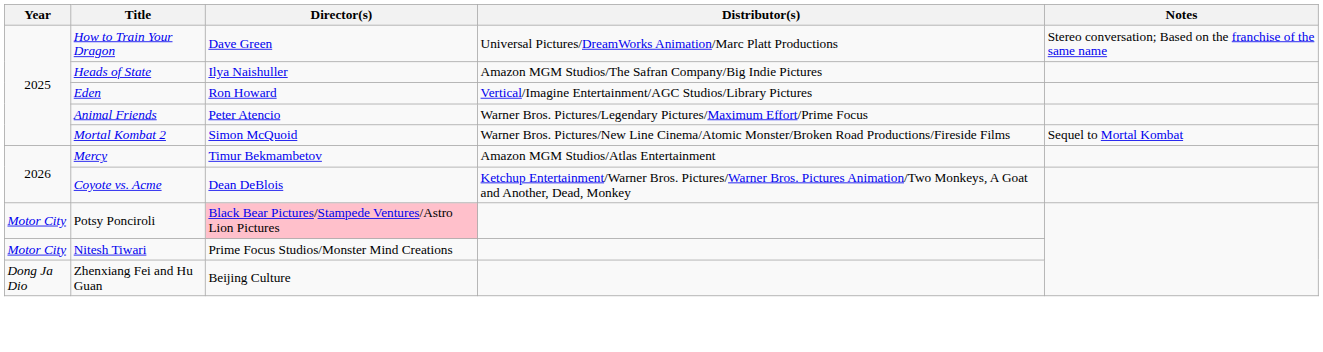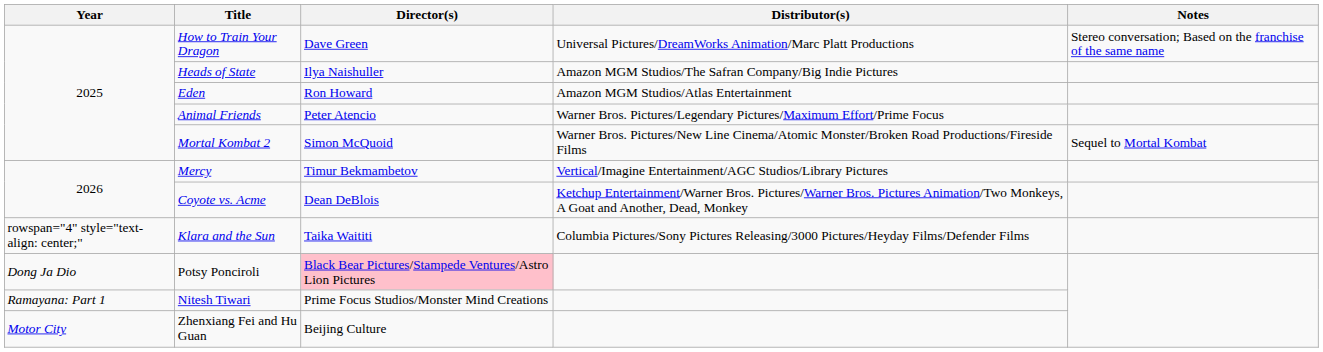Eden | Distributor(s): Vertical/Imagine Entertainment/AGC Studios/Library Pictures -> Amazon MGM Studios/Atlas Entertainment
Mercy | Distributor(s): Amazon MGM Studios/Atlas Entertainment -> Vertical/Imagine Entertainment/AGC Studios/Library Pictures
+ row: rowspan="4" style="text-align: center;" | Klara and the Sun | Taika Waititi | Columbia Pictures/Sony Pictures Releasing/3000 Pictures/Heyday Films/Defender Films
Potsy Ponciroli | Year: Motor City -> Dong Ja Dio
Nitesh Tiwari | Year: Motor City -> Ramayana: Part 1
Zhenxiang Fei and Hu Guan | Year: Dong Ja Dio -> Motor City
